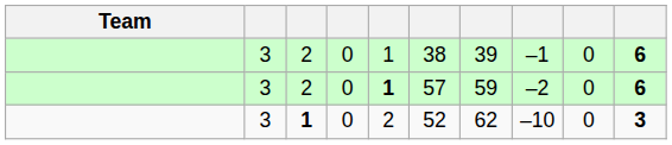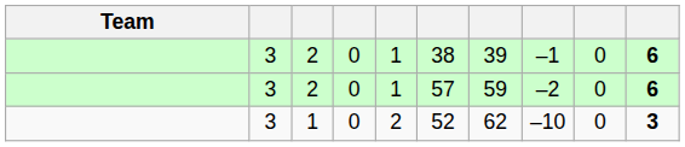row 3 | column 5: bold -> normal
row 4 | column 3: bold -> normal
